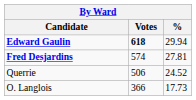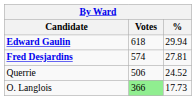Edward Gaulin | Votes: bold -> normal
O. Langlois | Votes: no background -> lightgreen background
